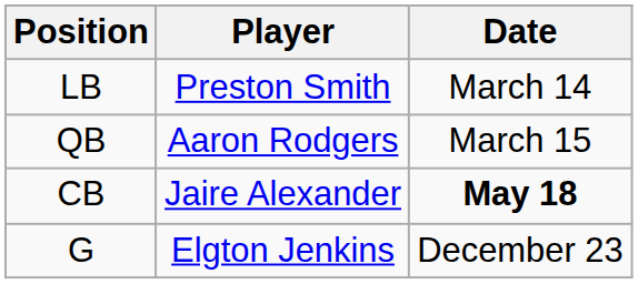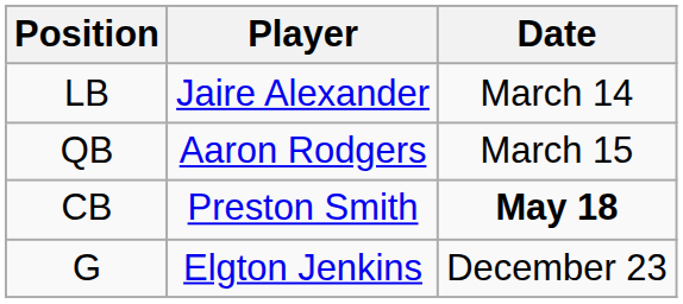LB | Player: Preston Smith -> Jaire Alexander
CB | Player: Jaire Alexander -> Preston Smith
